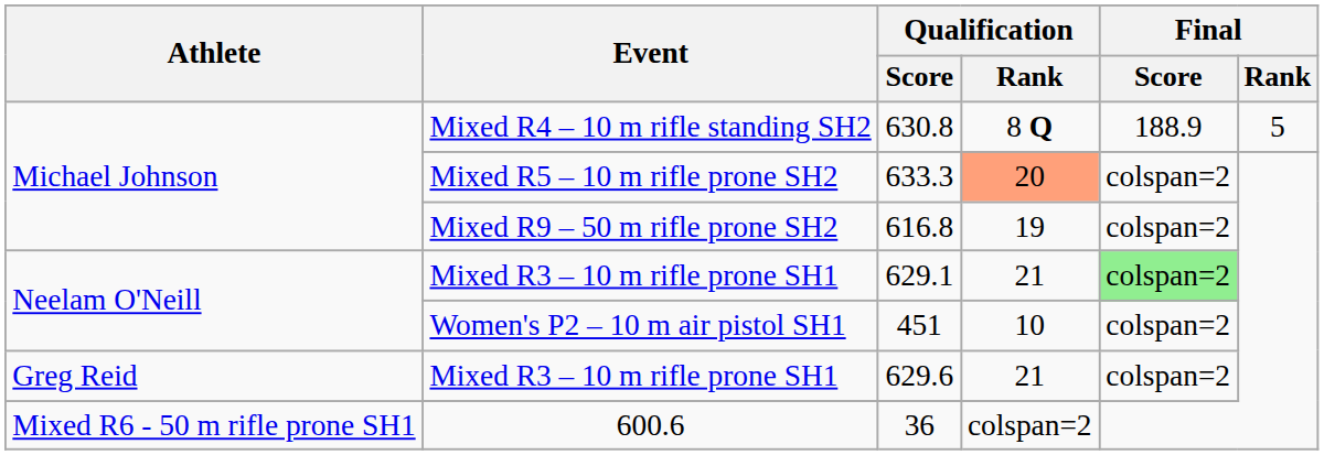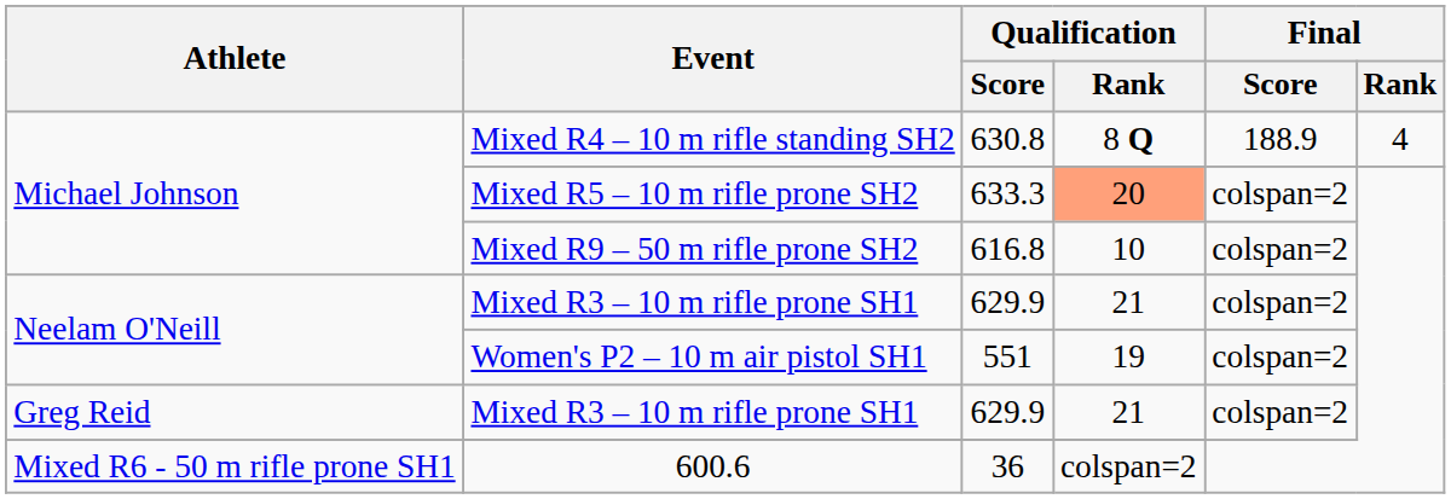Mixed R4 – 10 m rifle standing SH2 | Final / Rank: 5 -> 4
Mixed R9 – 50 m rifle prone SH2 | Qualification / Rank: 19 -> 10
Neelam O'Neill / Mixed R3 – 10 m rifle prone SH1 | Qualification / Score: 629.1 -> 629.9
Neelam O'Neill / Mixed R3 – 10 m rifle prone SH1 | Final / Score: lightgreen background -> no background
Women's P2 – 10 m air pistol SH1 | Qualification / Score: 451 -> 551
Women's P2 – 10 m air pistol SH1 | Qualification / Rank: 10 -> 19
Greg Reid / Mixed R3 – 10 m rifle prone SH1 | Qualification / Score: 629.6 -> 629.9
